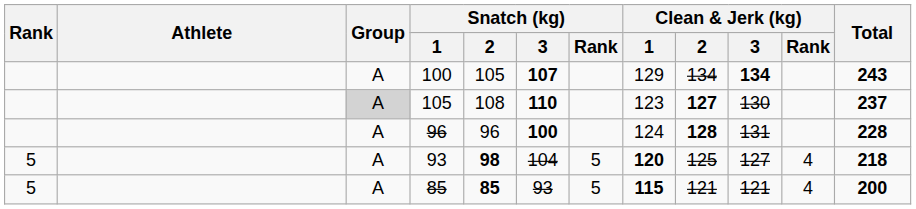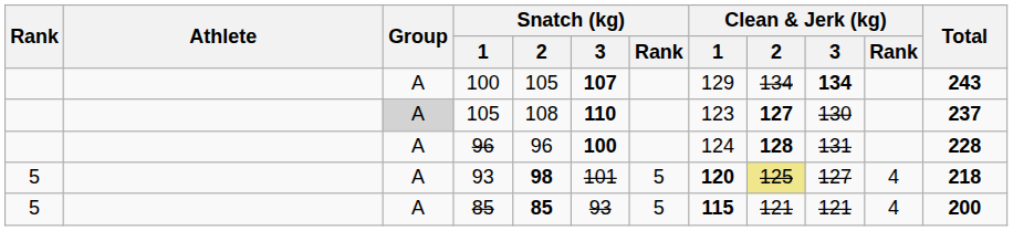row 6 | Snatch (kg) / 3: 104 -> 101
row 6 | Clean & Jerk (kg) / 2: no background -> khaki background
